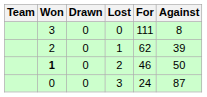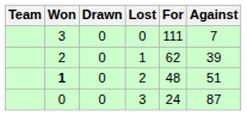row 2 | Against: 8 -> 7
row 4 | For: 46 -> 48
row 4 | Against: 50 -> 51
